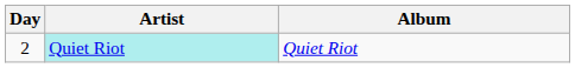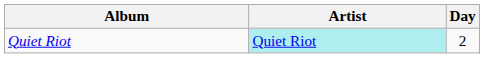columns swapped: Day <-> Album
